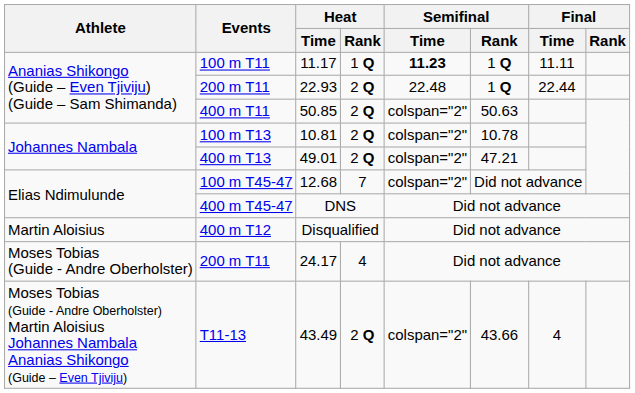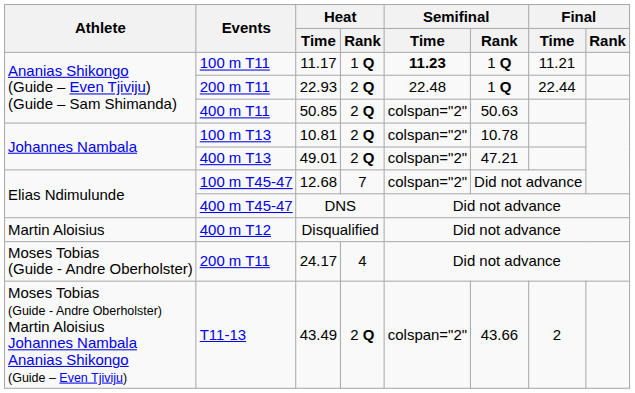100 m T11 | Final / Time: 11.11 -> 11.21
T11-13 | Final / Time: 4 -> 2
